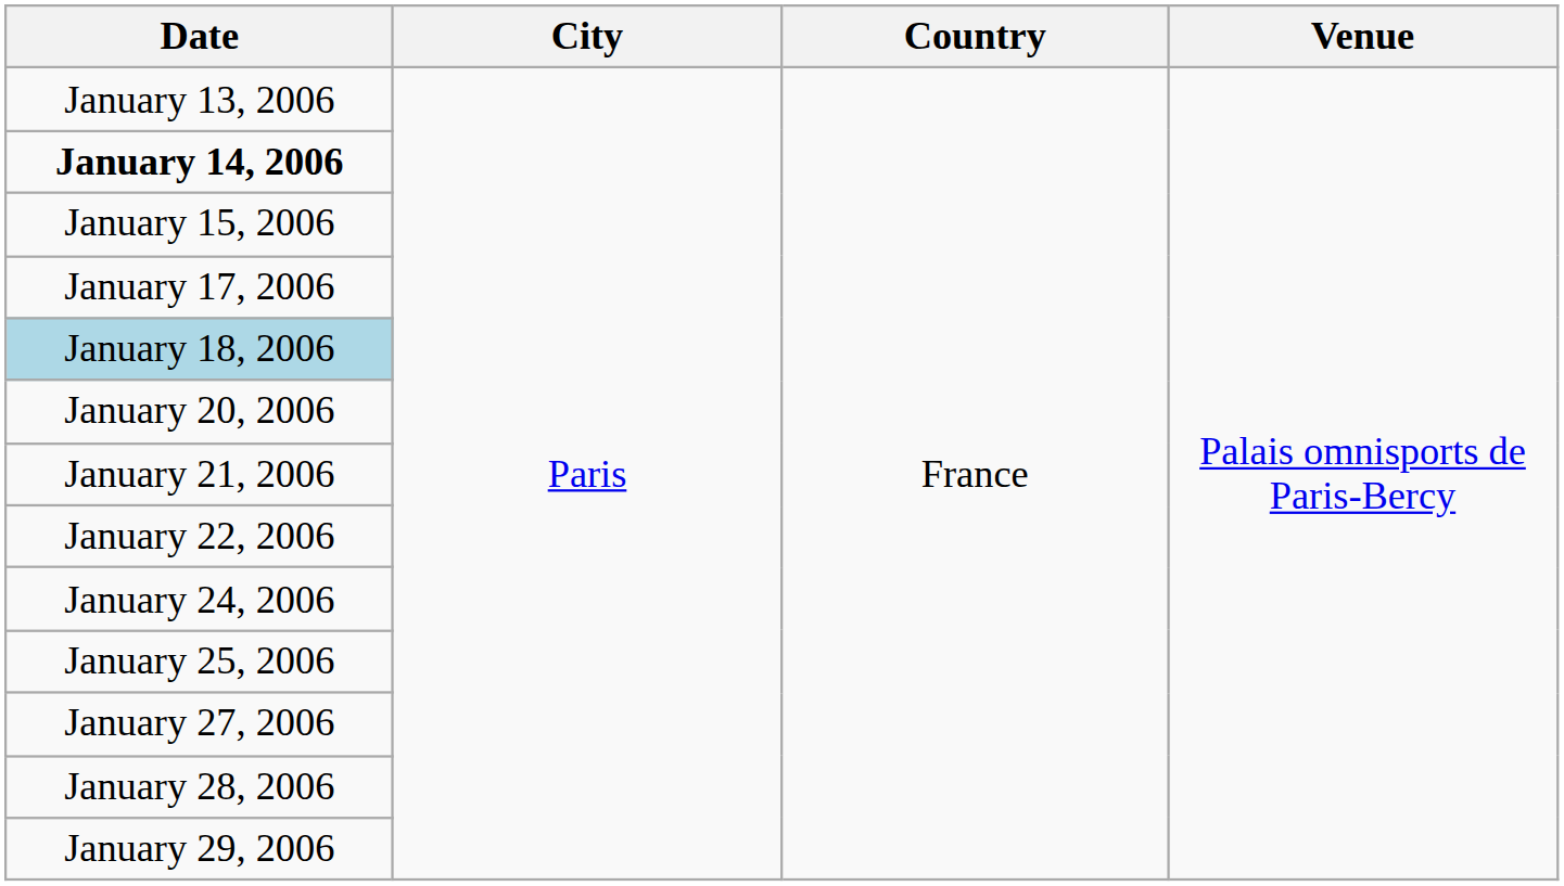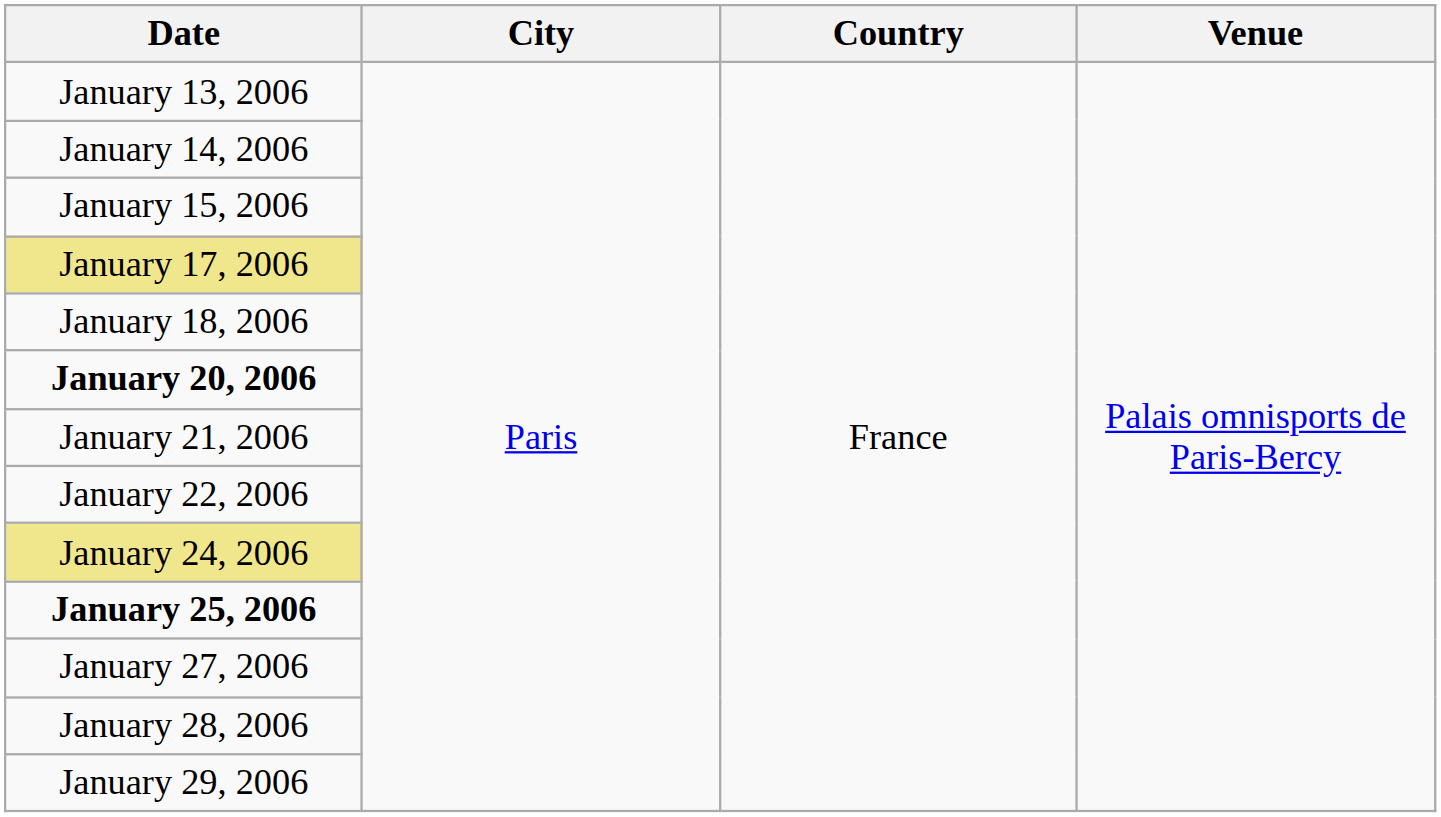January 14, 2006 | Date: bold -> normal
January 17, 2006 | Date: no background -> khaki background
January 18, 2006 | Date: lightblue background -> no background
January 20, 2006 | Date: normal -> bold
January 24, 2006 | Date: no background -> khaki background
January 25, 2006 | Date: normal -> bold
